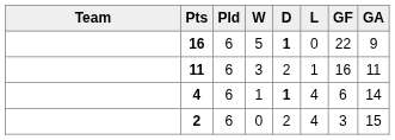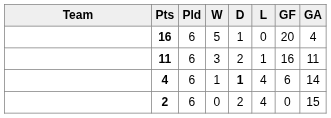row 2 | D: bold -> normal
row 2 | GF: 22 -> 20
row 2 | GA: 9 -> 4
row 5 | GF: 3 -> 0
